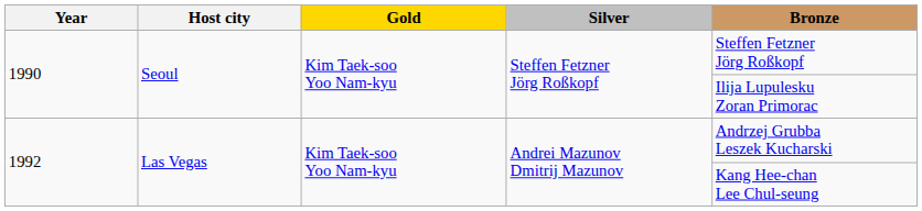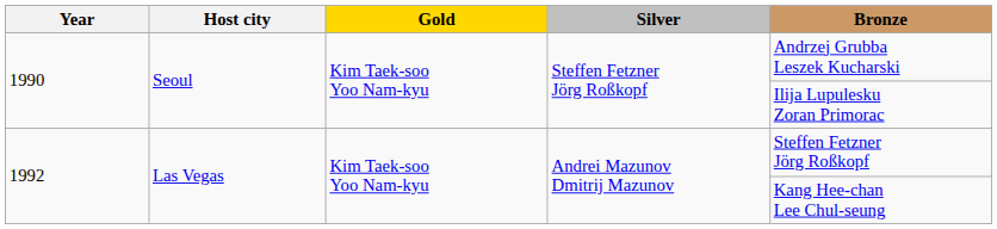row 2 | Bronze: Steffen Fetzner Jörg Roßkopf -> Andrzej Grubba Leszek Kucharski
row 4 | Bronze: Andrzej Grubba Leszek Kucharski -> Steffen Fetzner Jörg Roßkopf
